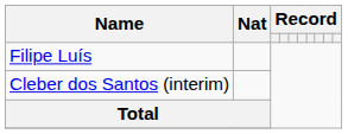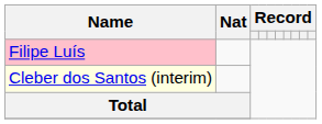Filipe Luís | Name: no background -> pink background
Cleber dos Santos (interim) | Name: no background -> lightyellow background
